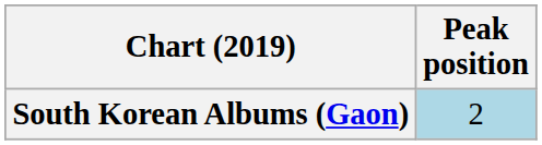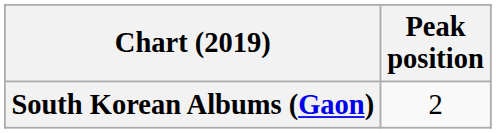South Korean Albums (Gaon) | Peak position: lightblue background -> no background
